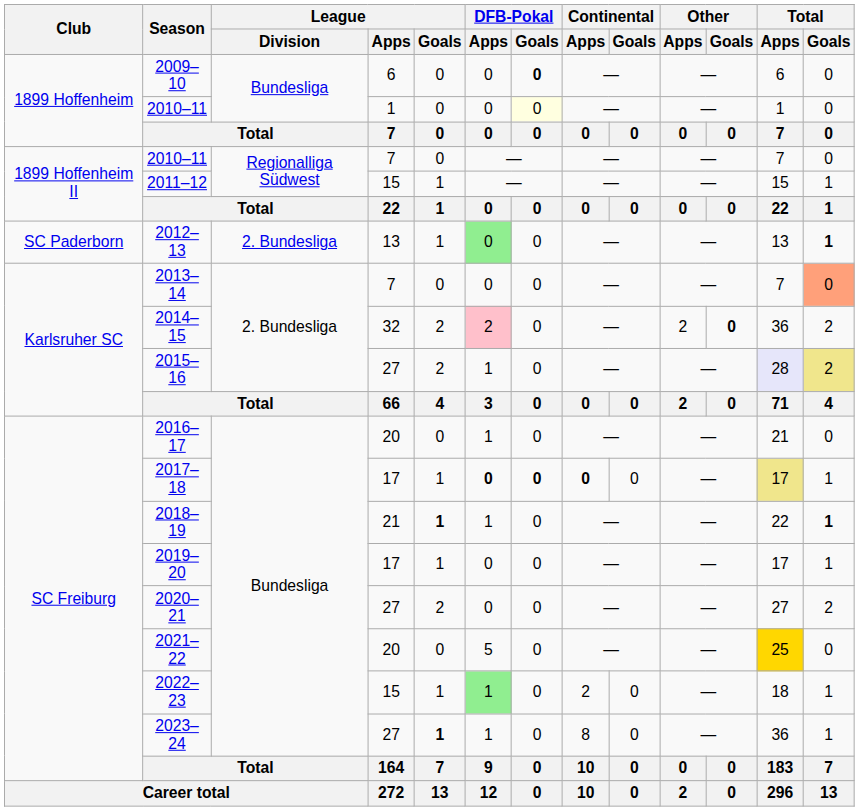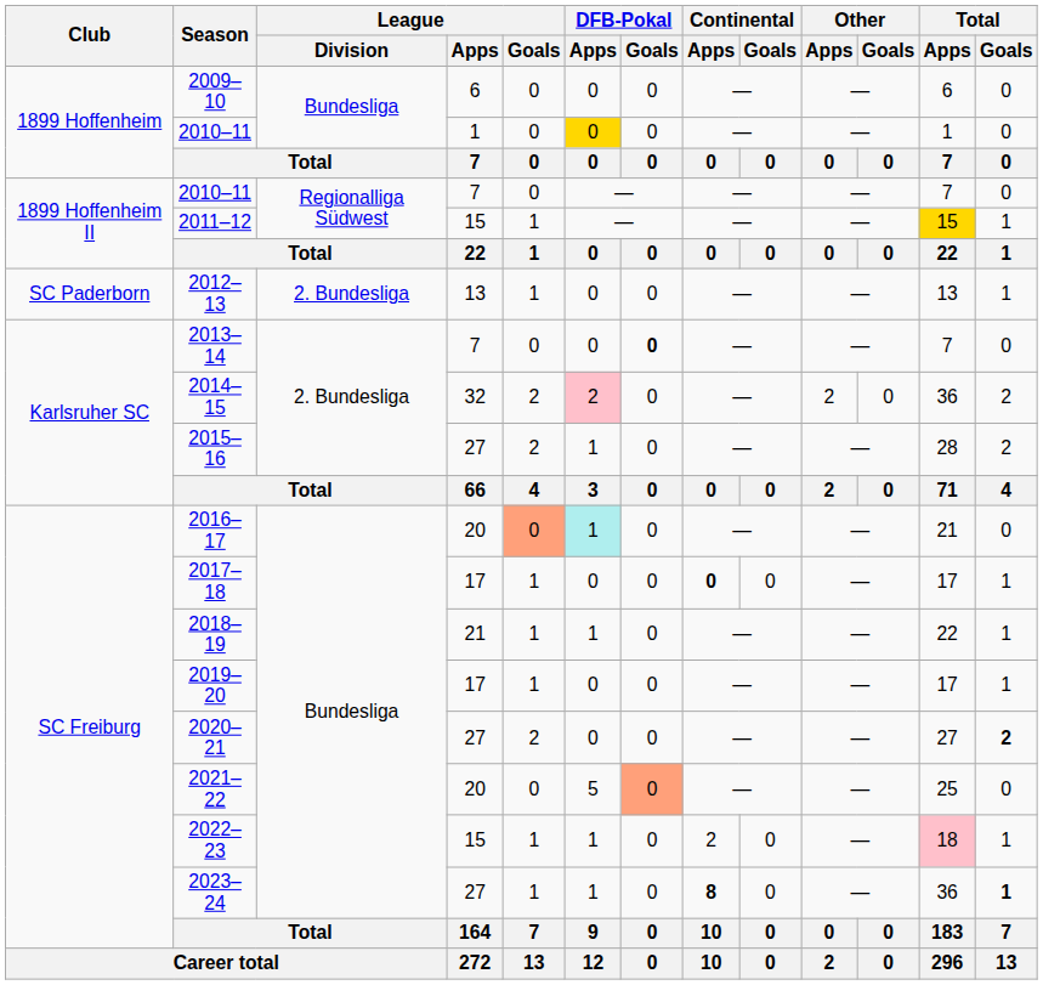2009–10 | DFB-Pokal / Goals: bold -> normal
2010–11 / 1 | DFB-Pokal / Apps: no background -> gold background
2010–11 / 1 | DFB-Pokal / Goals: lightyellow background -> no background
2011–12 | Total / Apps: no background -> gold background
2012–13 | DFB-Pokal / Apps: lightgreen background -> no background
2012–13 | Total / Goals: bold -> normal
2013–14 | DFB-Pokal / Goals: normal -> bold
2013–14 | Total / Goals: lightsalmon background -> no background
2014–15 | Other / Goals: bold -> normal
2015–16 | Total / Apps: lavender background -> no background
2015–16 | Total / Goals: khaki background -> no background
2016–17 | League / Goals: no background -> lightsalmon background
2016–17 | DFB-Pokal / Apps: no background -> paleturquoise background
2017–18 | DFB-Pokal / Apps: bold -> normal
2017–18 | DFB-Pokal / Goals: bold -> normal
2017–18 | Total / Apps: khaki background -> no background
2018–19 | League / Goals: bold -> normal
2018–19 | Total / Goals: bold -> normal
2020–21 | Total / Goals: normal -> bold
2021–22 | DFB-Pokal / Goals: no background -> lightsalmon background
2021–22 | Total / Apps: gold background -> no background
2022–23 | DFB-Pokal / Apps: lightgreen background -> no background
2022–23 | Total / Apps: no background -> pink background
2023–24 | League / Goals: bold -> normal
2023–24 | Continental / Apps: normal -> bold
2023–24 | Total / Goals: normal -> bold
